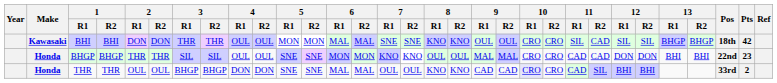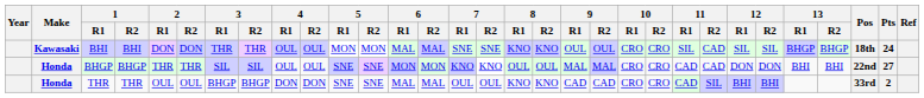row 3 | Pts: 42 -> 24
row 4 | Pts: 23 -> 27
row 5 | 10 / R1: lavender background -> no background
